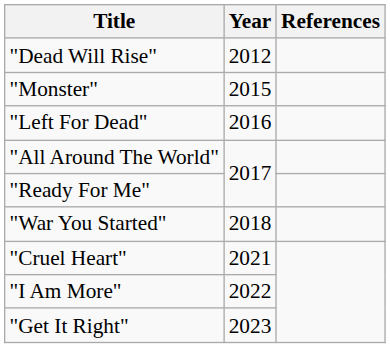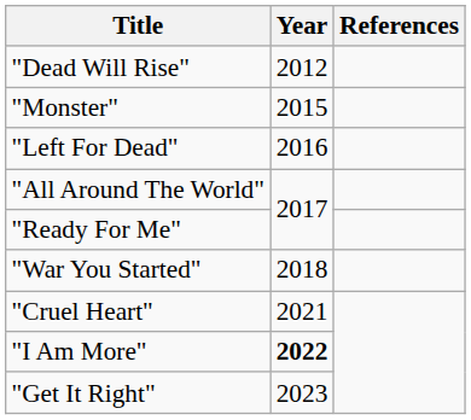"I Am More" | Year: normal -> bold
